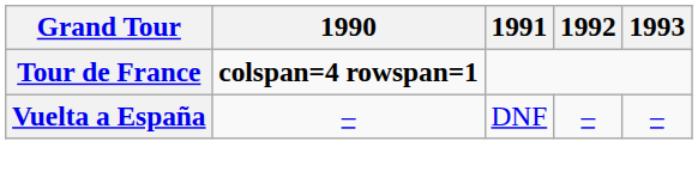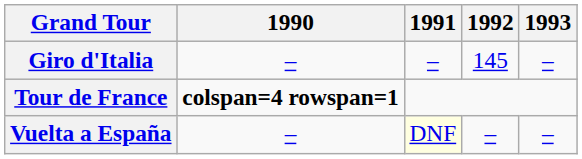+ row: Giro d'Italia | – | – | 145 | –
Vuelta a España | 1991: no background -> lightyellow background
